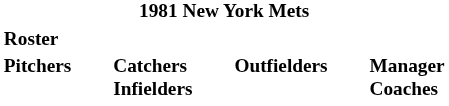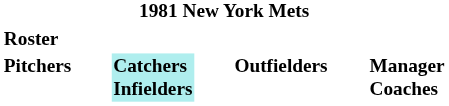Pitchers | column 2: no background -> paleturquoise background
